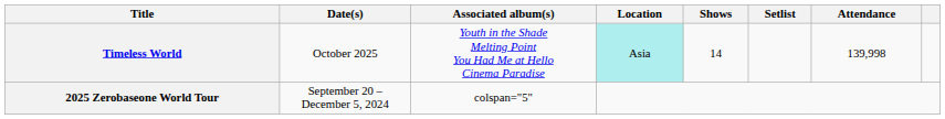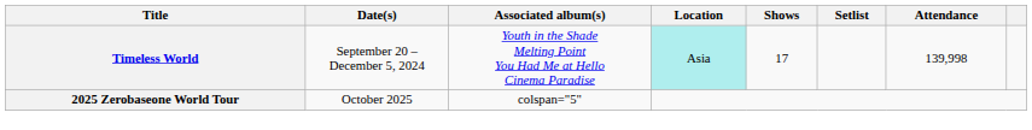Timeless World | Date(s): October 2025 -> September 20 – December 5, 2024
Timeless World | Shows: 14 -> 17
2025 Zerobaseone World Tour | Date(s): September 20 – December 5, 2024 -> October 2025
